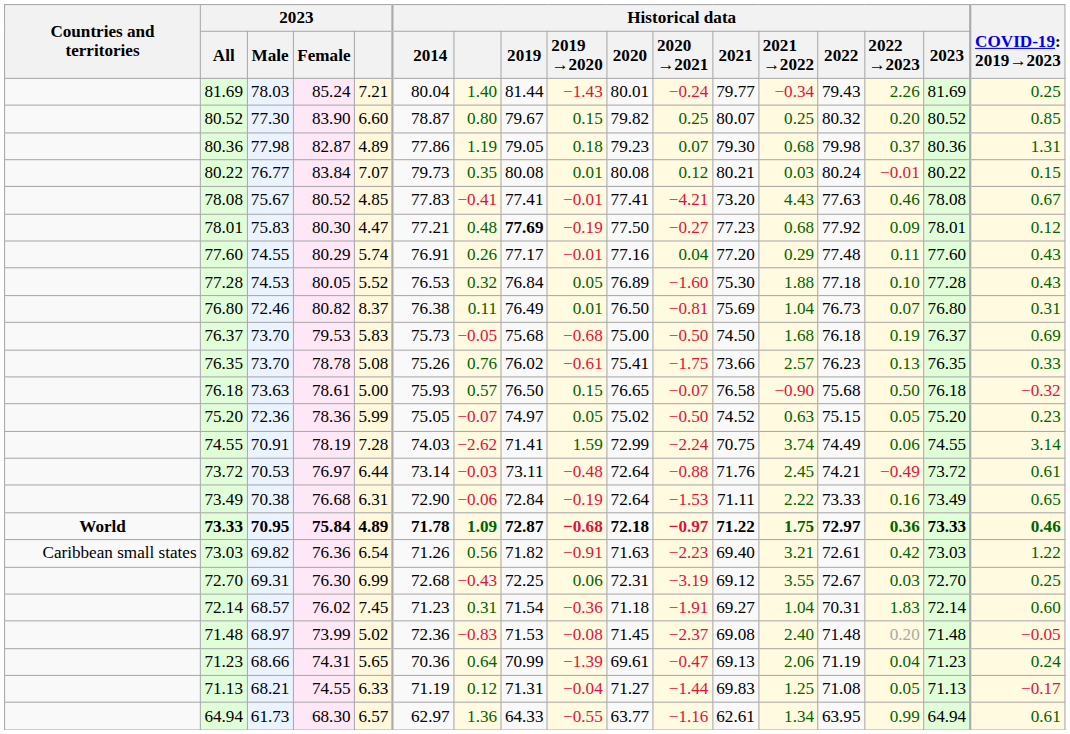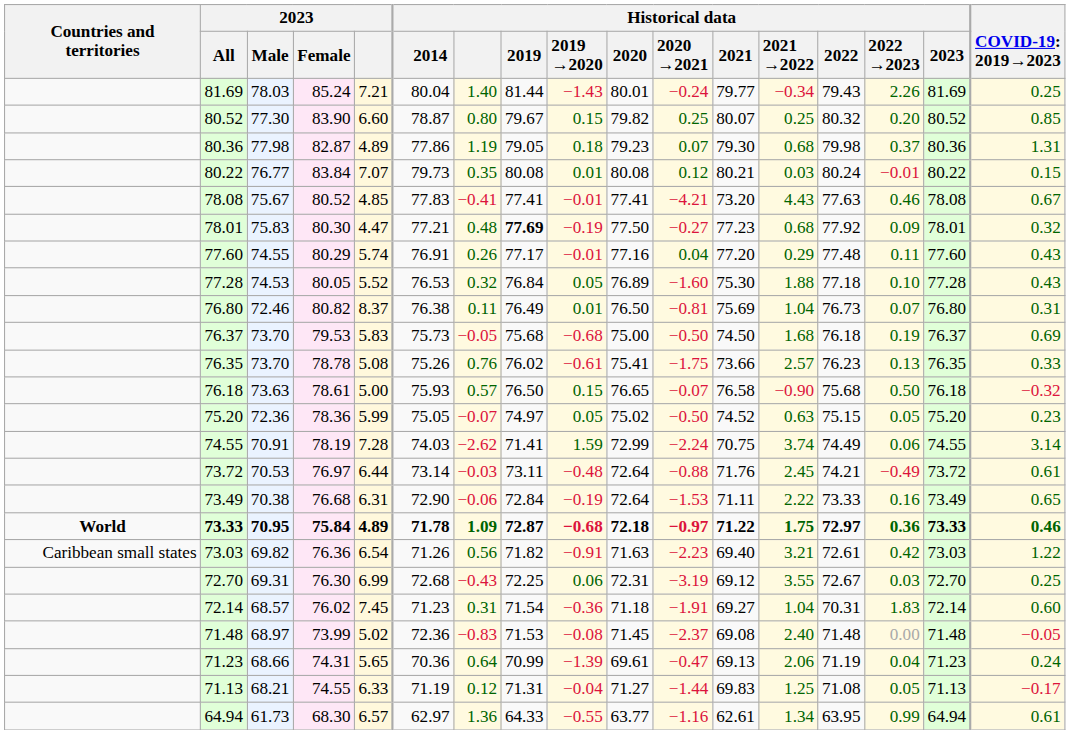row 8 | column 17: 0.12 -> 0.32
row 23 | Historical data / 2022 →2023: 0.20 -> 0.00
